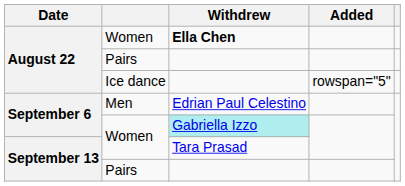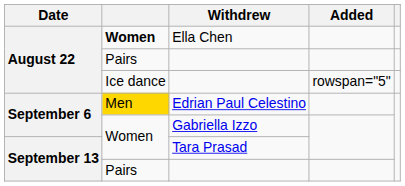Ella Chen | column 2: normal -> bold
Ella Chen | Withdrew: bold -> normal
Edrian Paul Celestino | column 2: no background -> gold background
Gabriella Izzo | Withdrew: paleturquoise background -> no background
